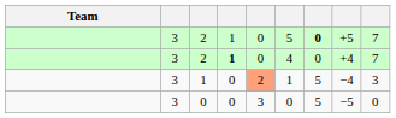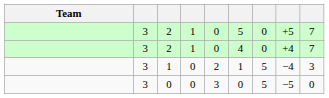row 2 | column 7: bold -> normal
row 3 | column 4: bold -> normal
row 4 | column 5: lightsalmon background -> no background
